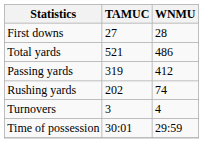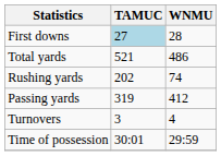First downs | TAMUC: no background -> lightblue background
rows swapped: Rushing yards <-> Passing yards
